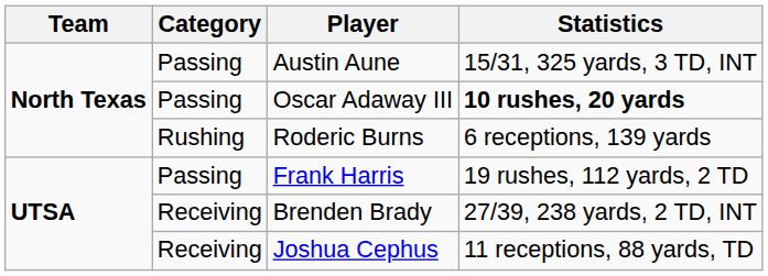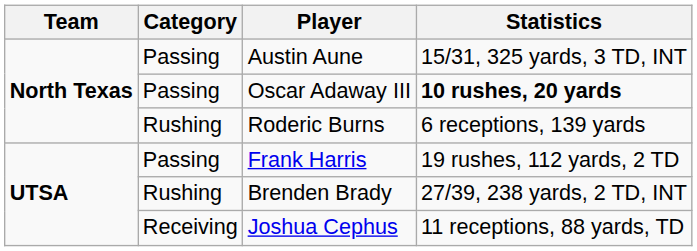Brenden Brady | Category: Receiving -> Rushing
